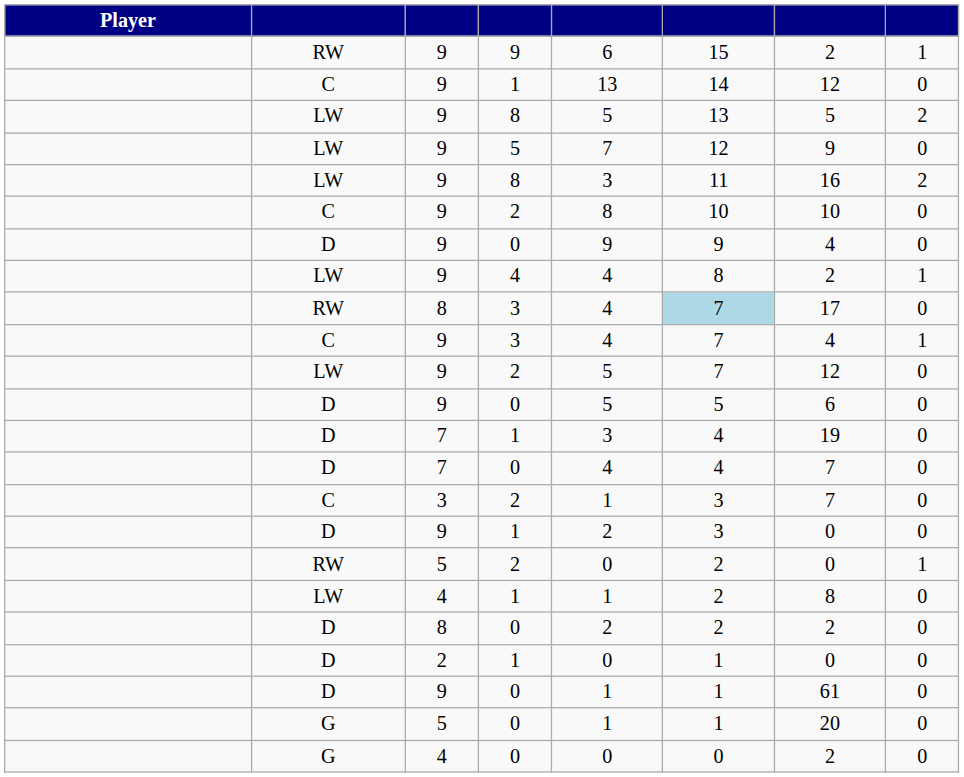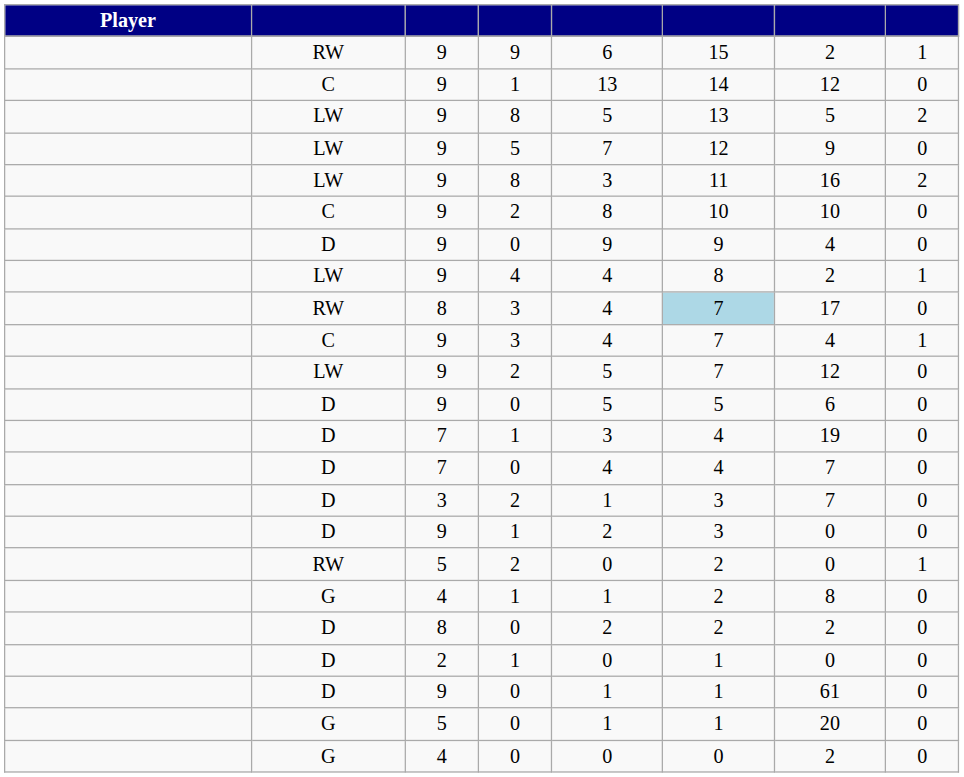row 16 | column 2: C -> D
row 19 | column 2: LW -> G
